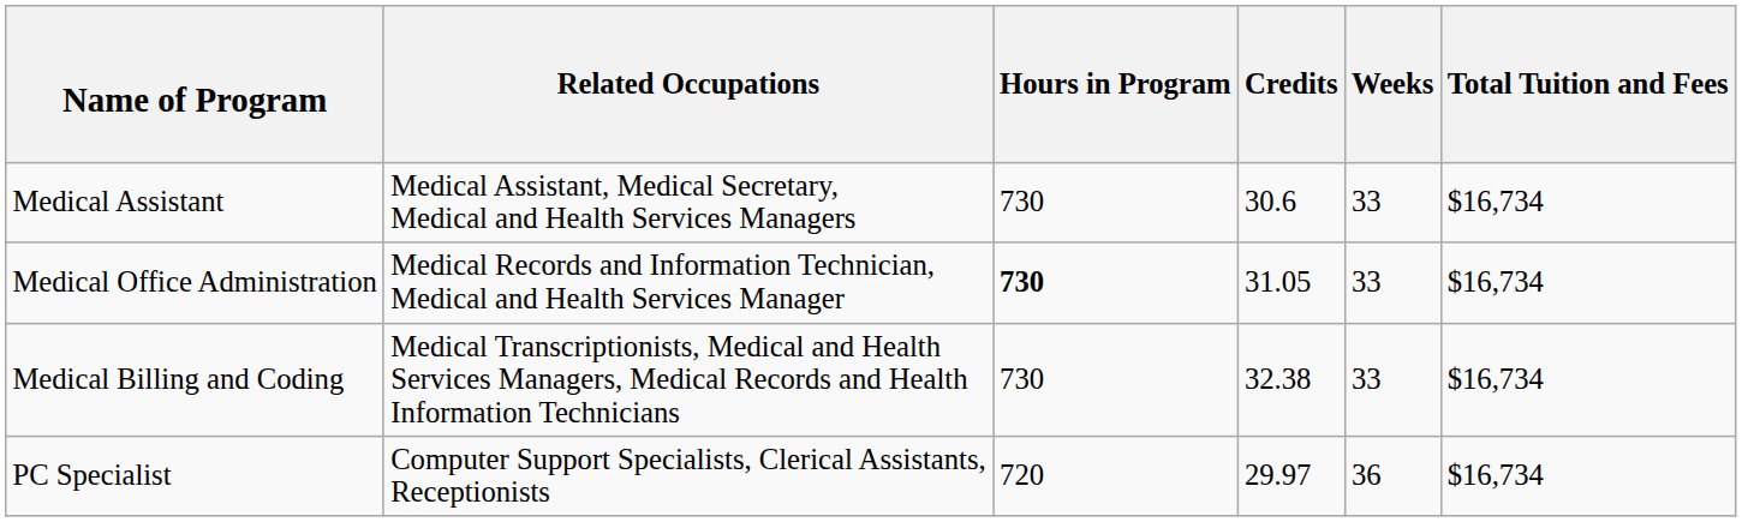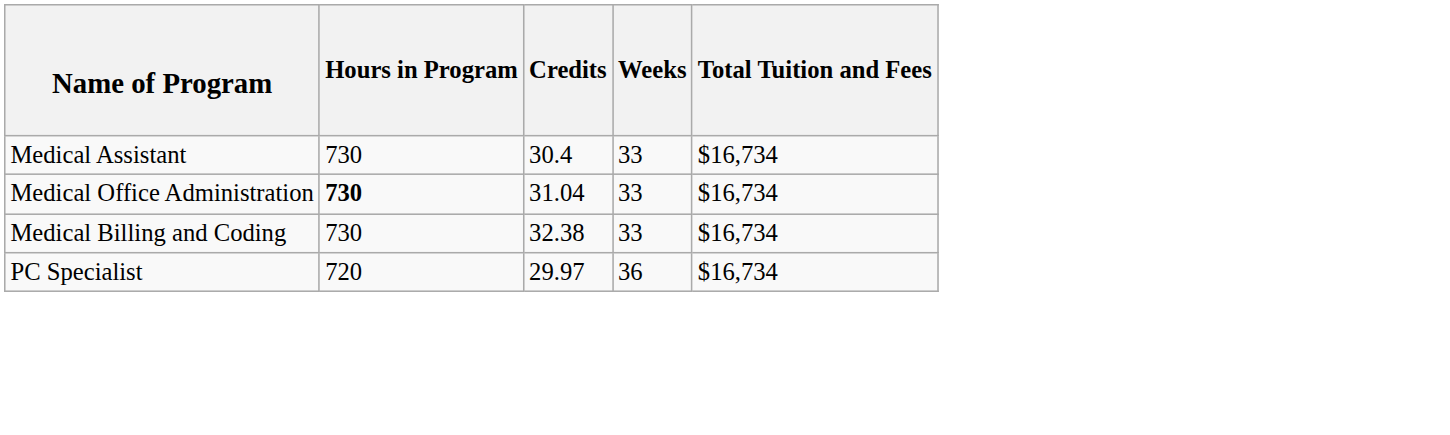- column: Related Occupations | Medical Assistant, Medical Secretary, Medical and Health Services Managers | Medical Records and Information Technician, Medical and Health Services Manager | Medical Transcriptionists, Medical and Health Services Managers, Medical Records and Health Information Technicians | Computer Support Specialists, Clerical Assistants, Receptionists
Medical Assistant | Credits: 30.6 -> 30.4
Medical Office Administration | Credits: 31.05 -> 31.04
